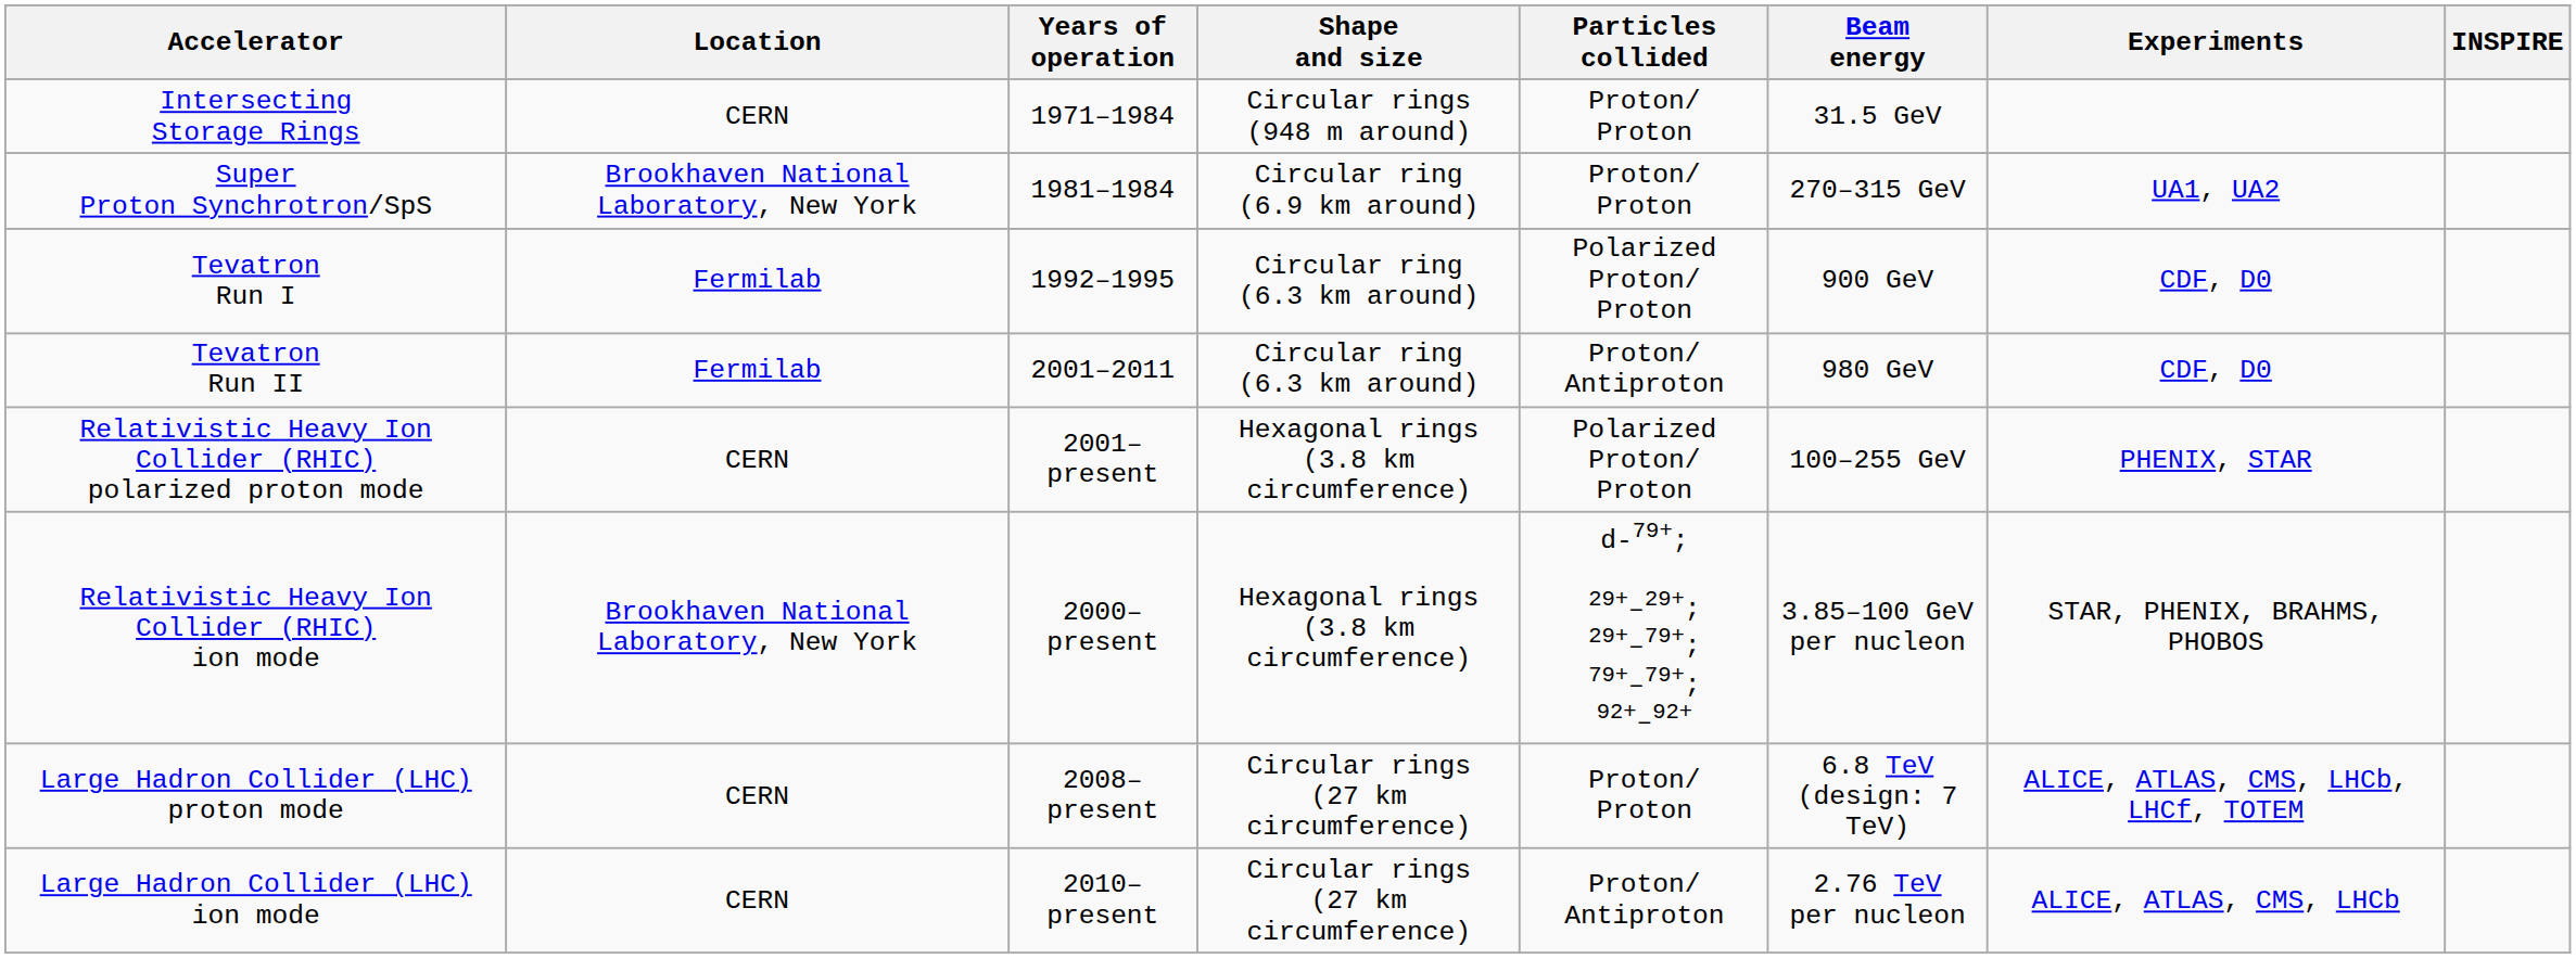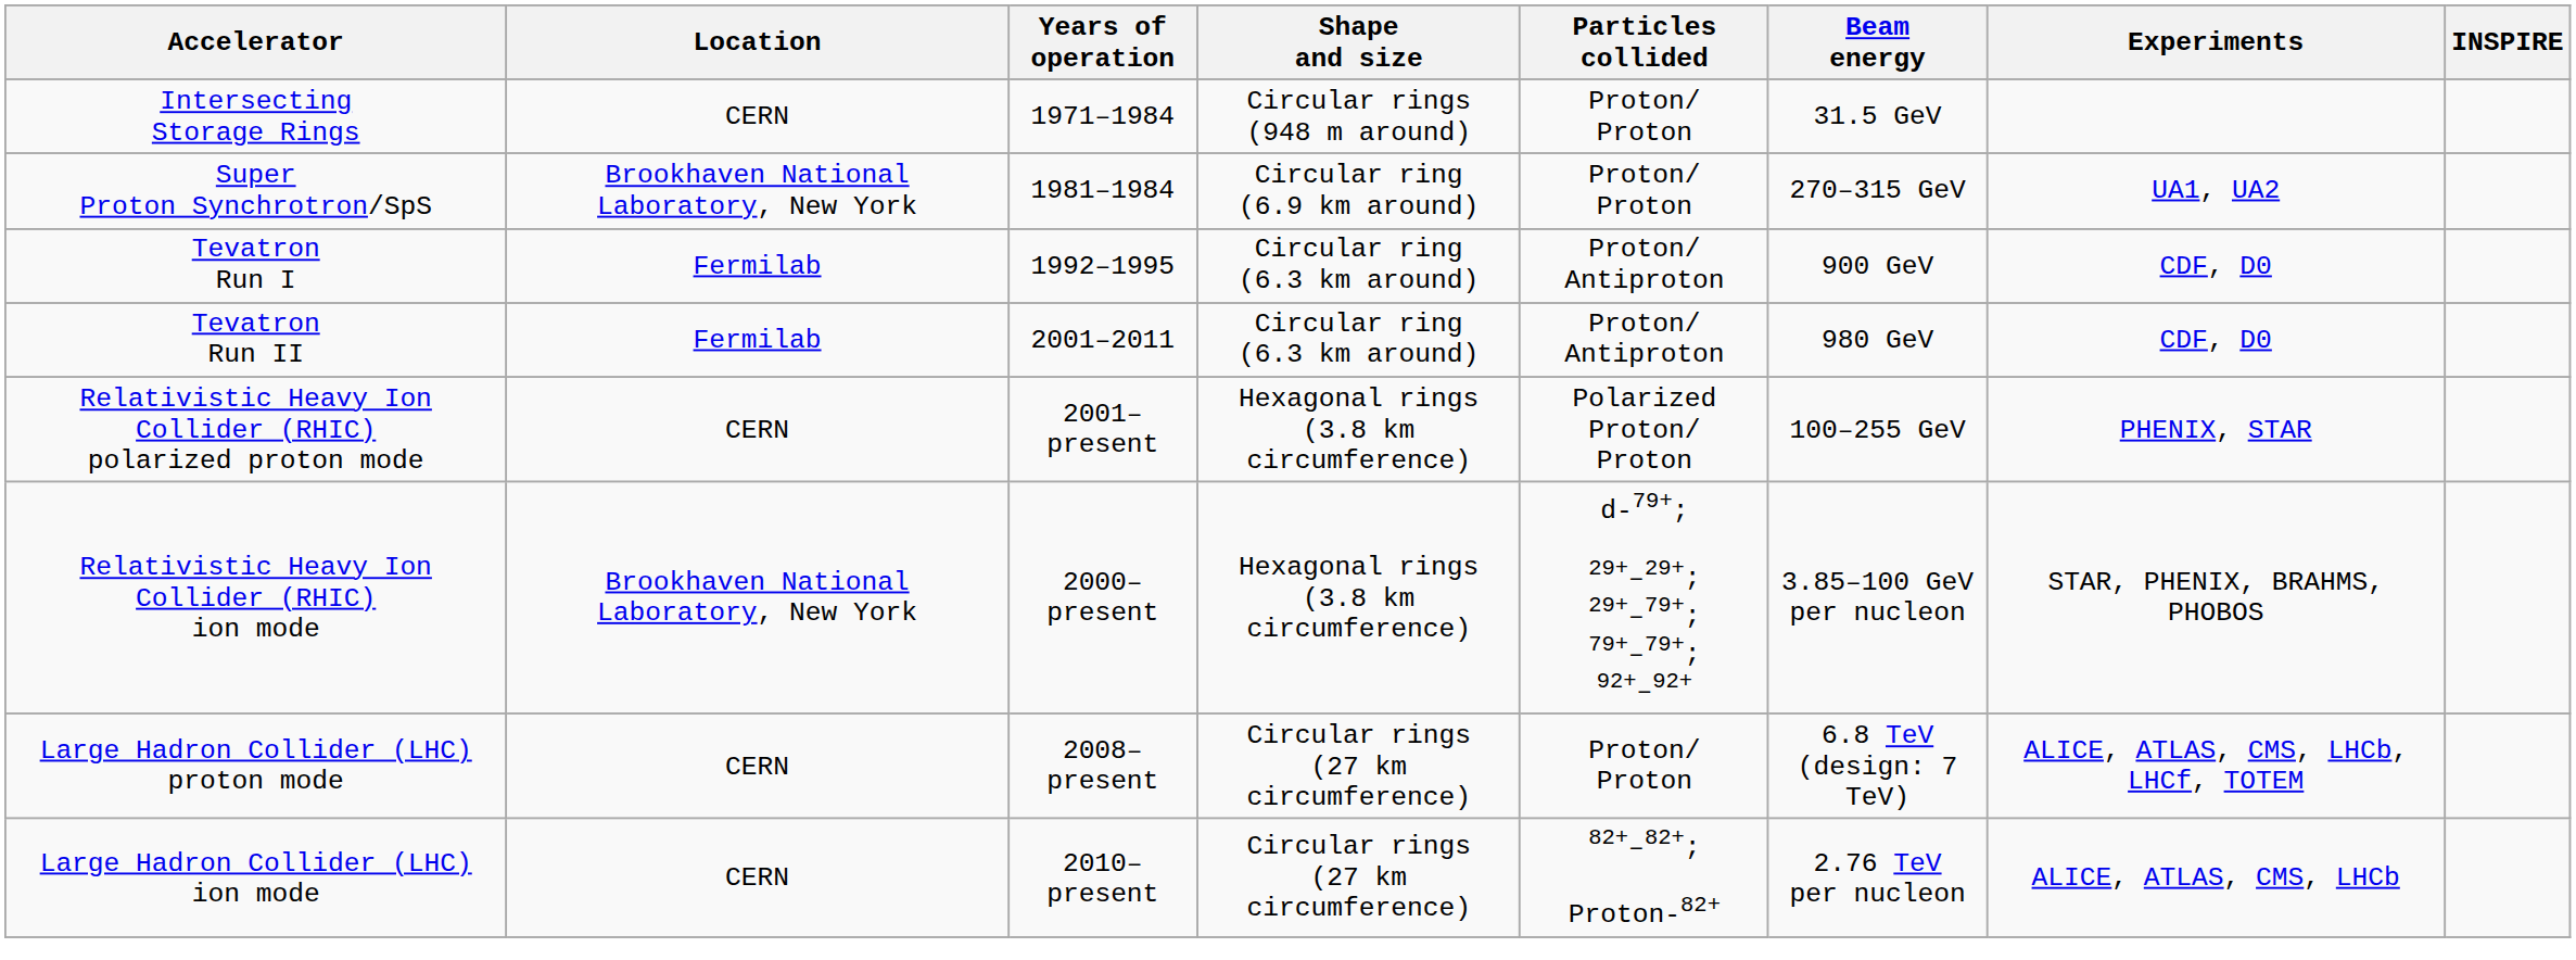Tevatron Run I | Particles collided: Polarized Proton/ Proton -> Proton/ Antiproton
Large Hadron Collider (LHC) ion mode | Particles collided: Proton/ Antiproton -> 82+–82+; Proton-82+
